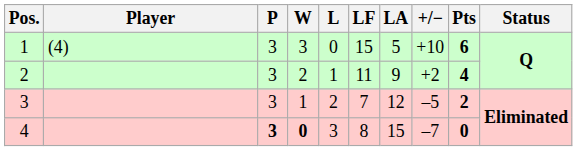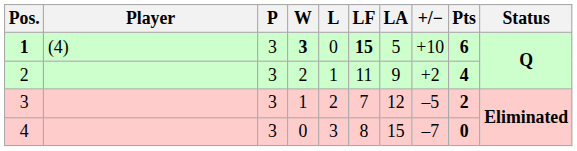row 2 | Pos.: normal -> bold
row 2 | W: normal -> bold
row 2 | LF: normal -> bold
row 5 | P: bold -> normal
row 5 | W: bold -> normal
